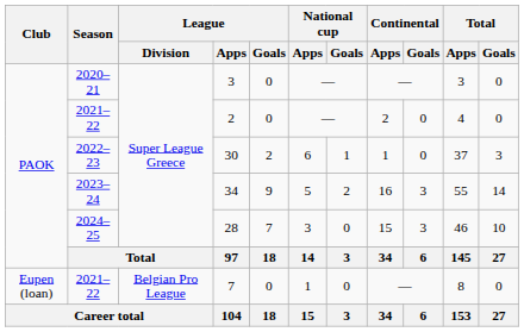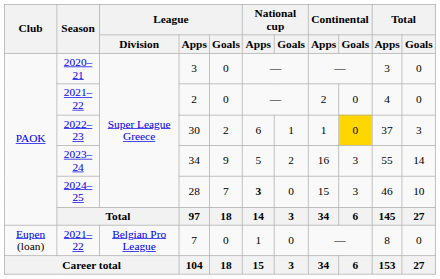30 | Continental / Goals: no background -> gold background
28 | National cup / Apps: normal -> bold
